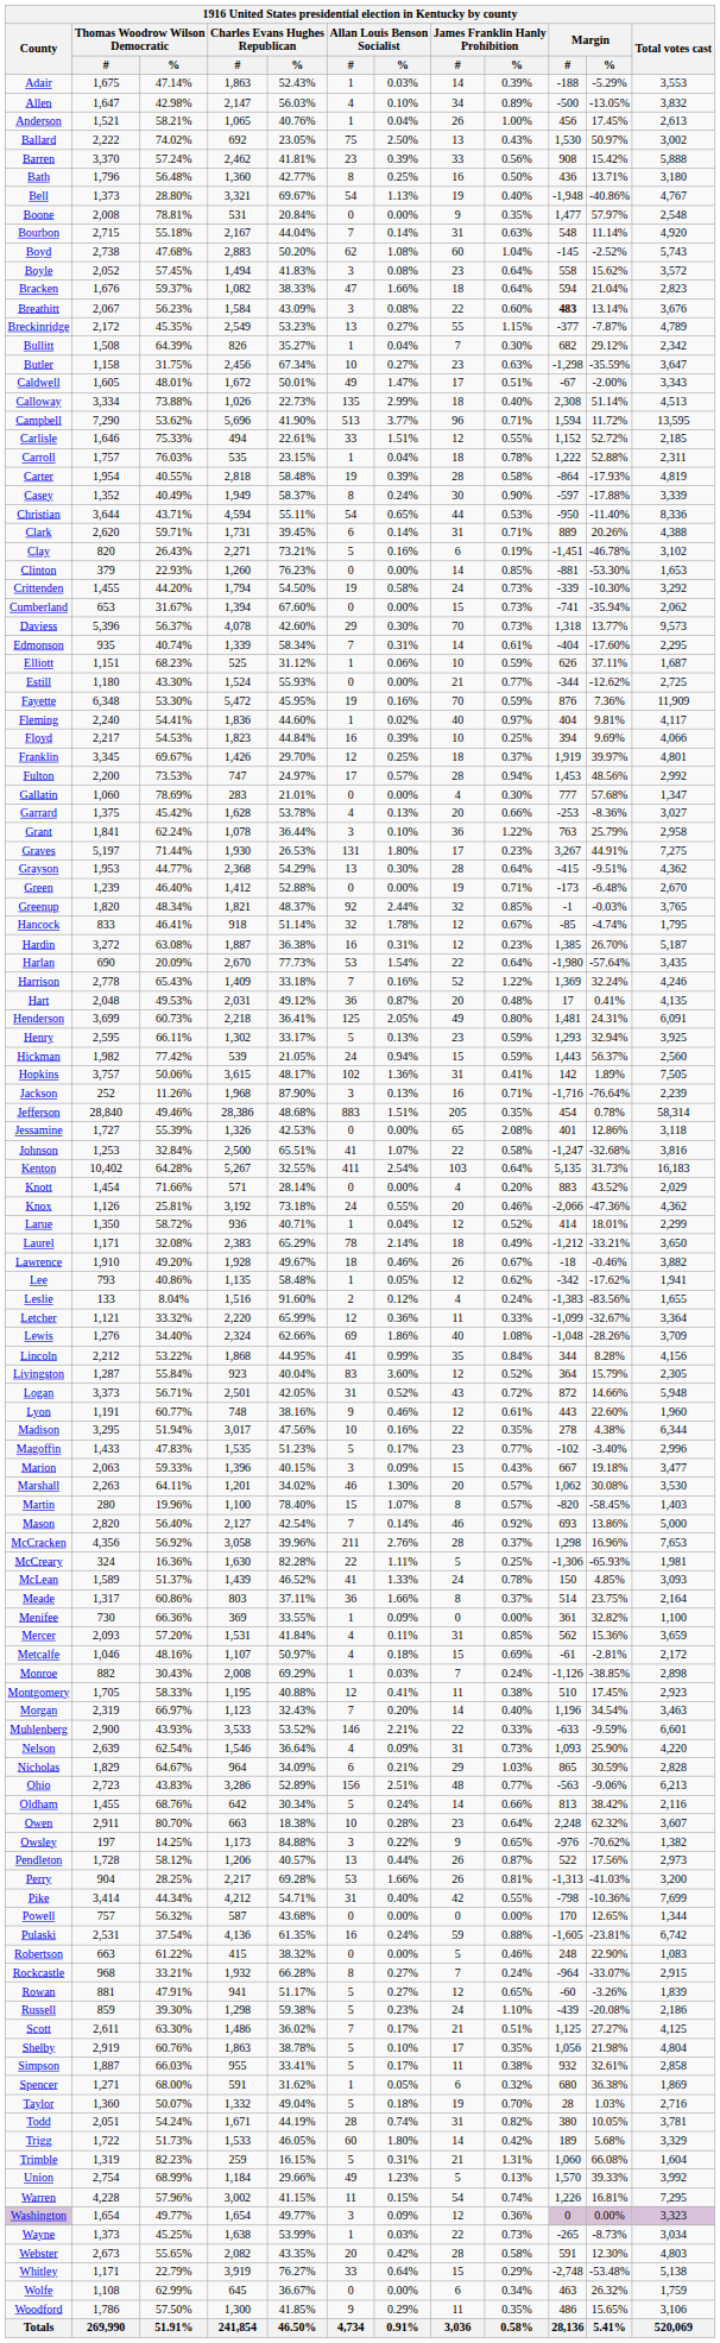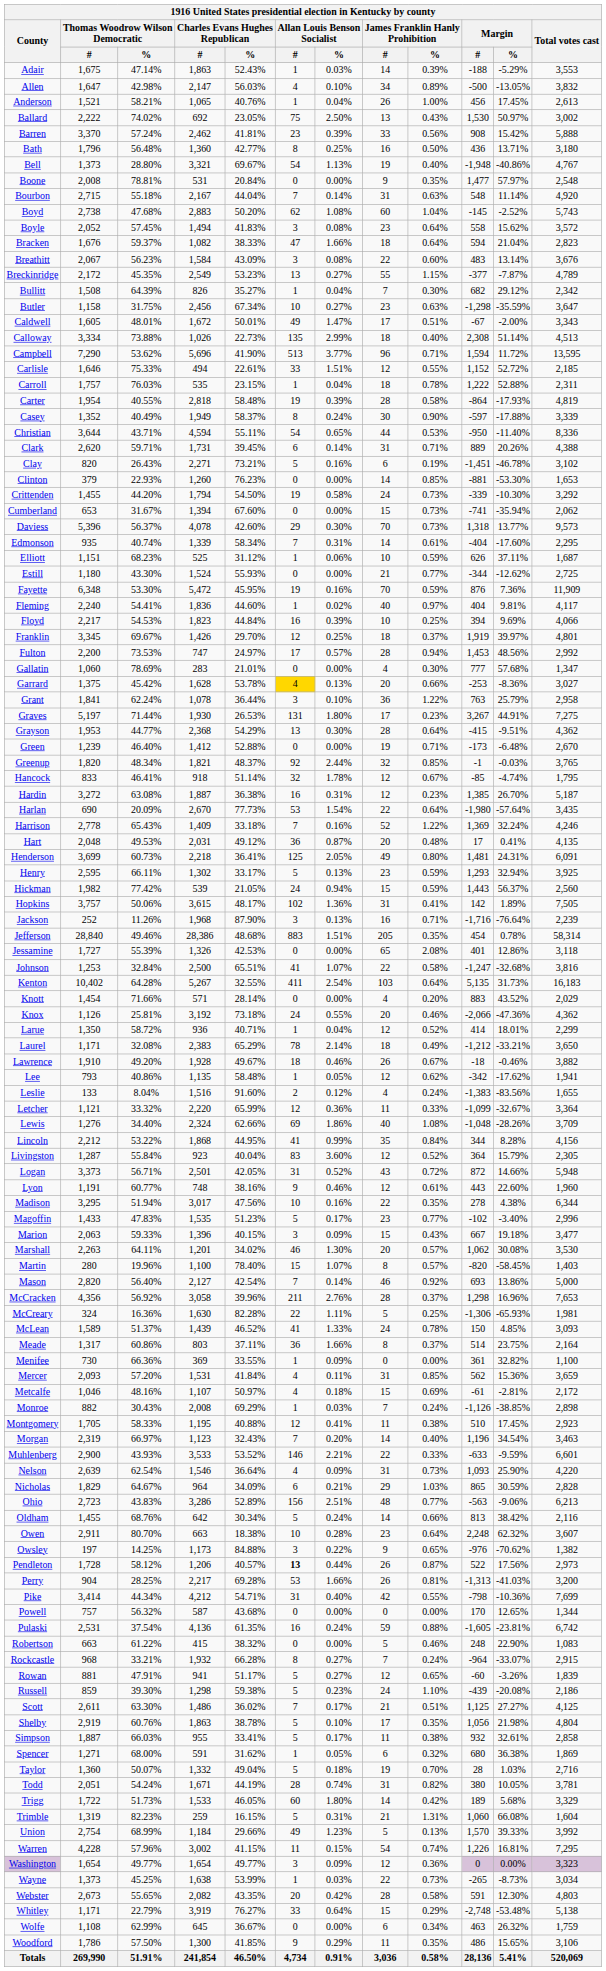Breathitt | Margin / #: bold -> normal
Garrard | Allan Louis Benson Socialist / #: no background -> gold background
Pendleton | Allan Louis Benson Socialist / #: normal -> bold
